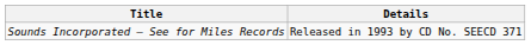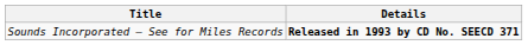Sounds Incorporated – See for Miles Records | Details: normal -> bold
